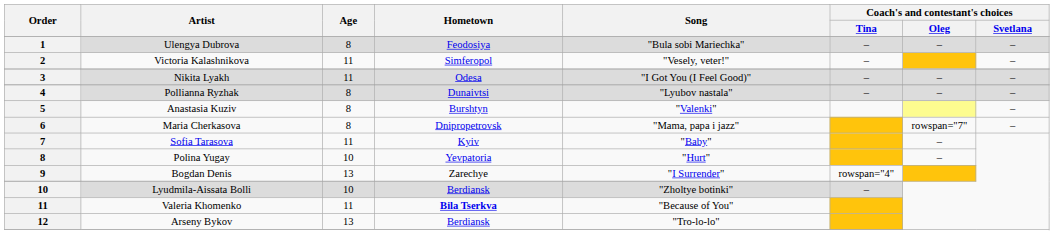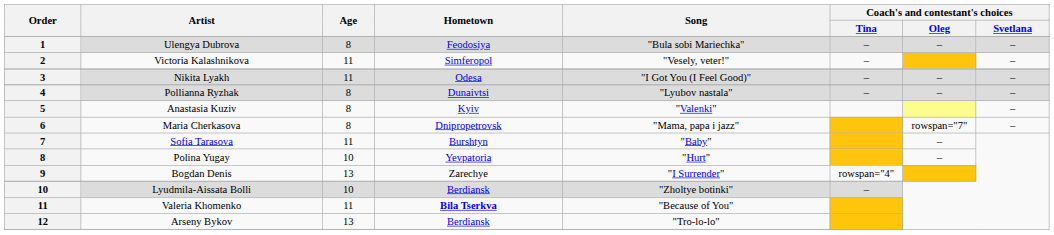Anastasia Kuziv | Hometown: Burshtyn -> Kyiv
Sofia Tarasova | Hometown: Kyiv -> Burshtyn
